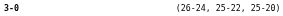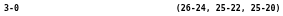row 1 | column 2: normal -> bold
